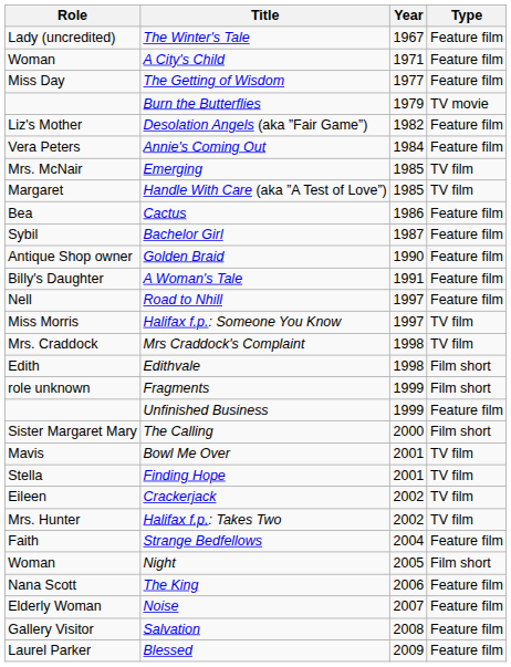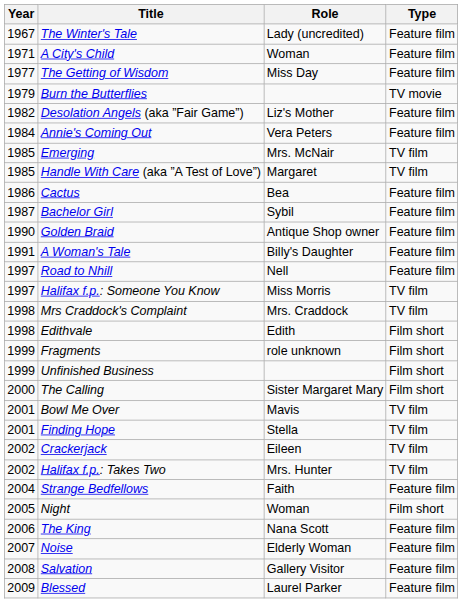columns swapped: Year <-> Role
Unfinished Business | Type: Feature film -> Film short
